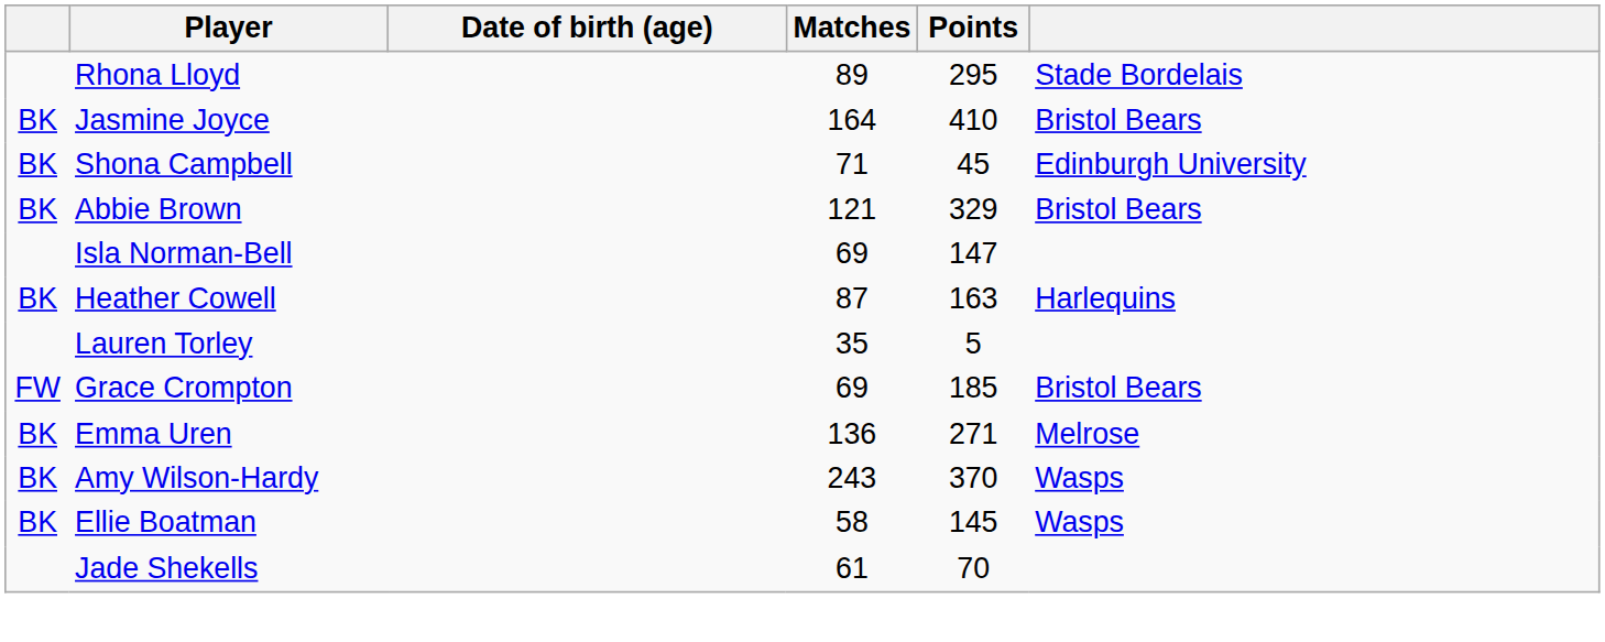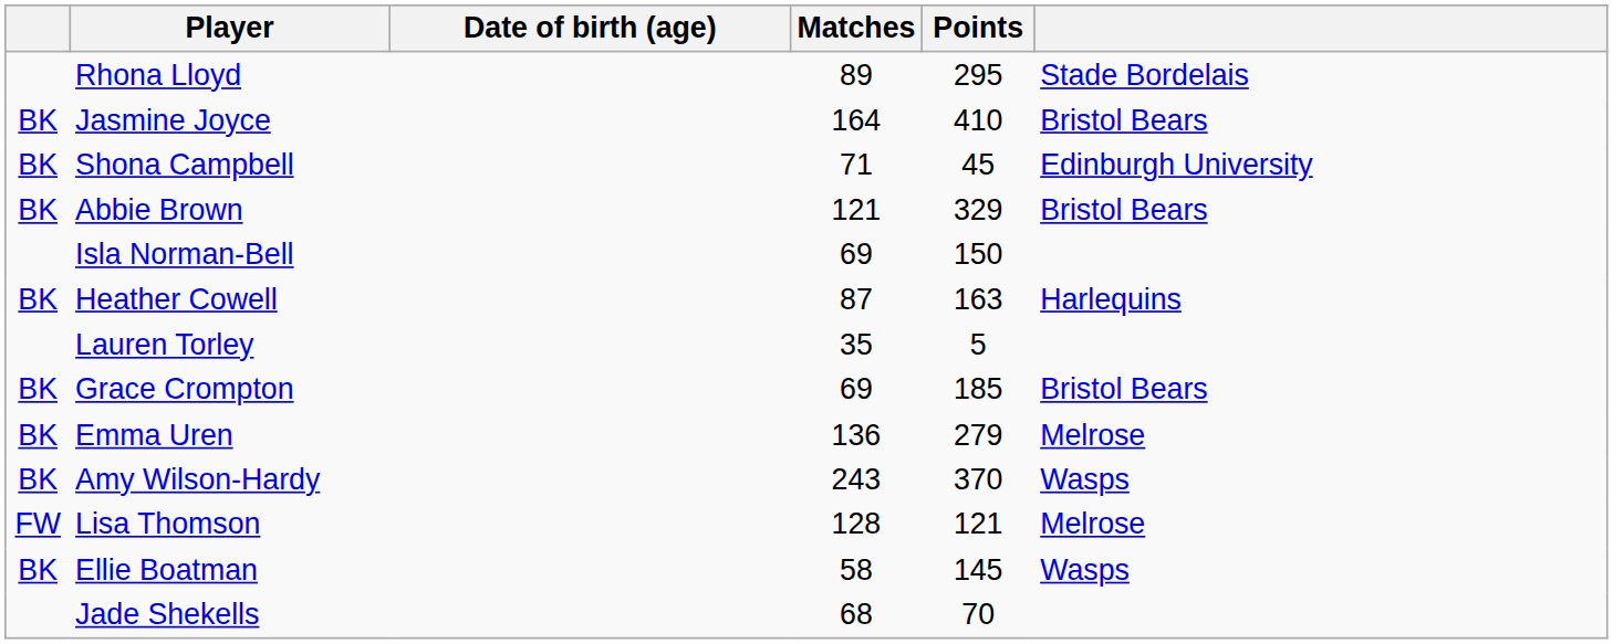Isla Norman-Bell | Points: 147 -> 150
Grace Crompton | column 1: FW -> BK
Emma Uren | Points: 271 -> 279
+ row: FW | Lisa Thomson | 128 | 121 | Melrose
Jade Shekells | Matches: 61 -> 68
